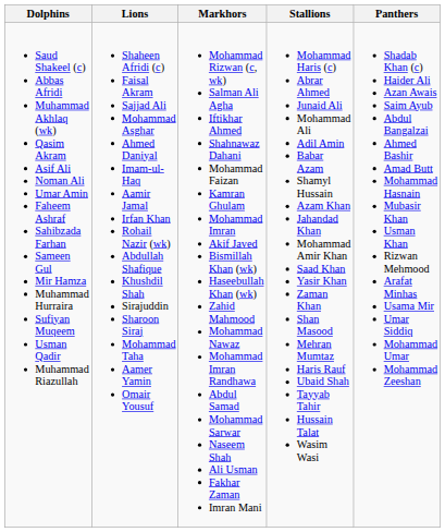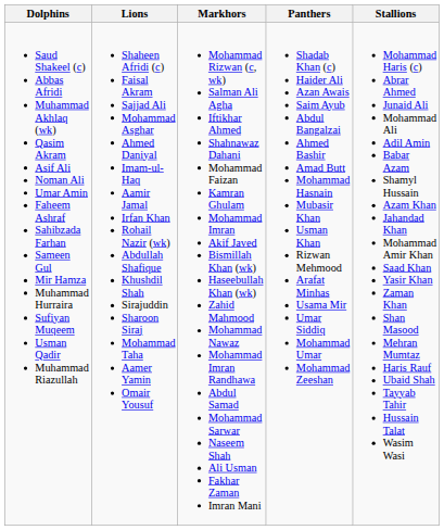columns swapped: Panthers <-> Stallions
